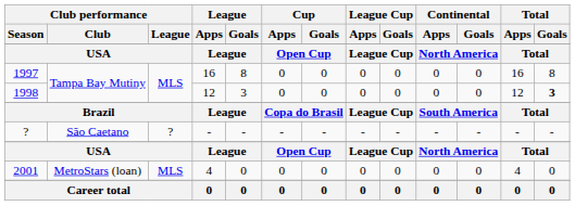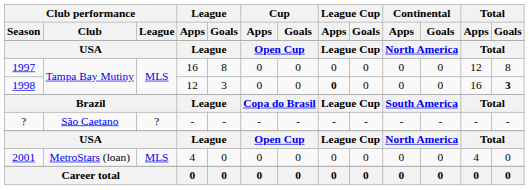1997 | Total / Apps: 16 -> 12
1998 | League Cup / Apps: normal -> bold
1998 | Total / Apps: 12 -> 16
